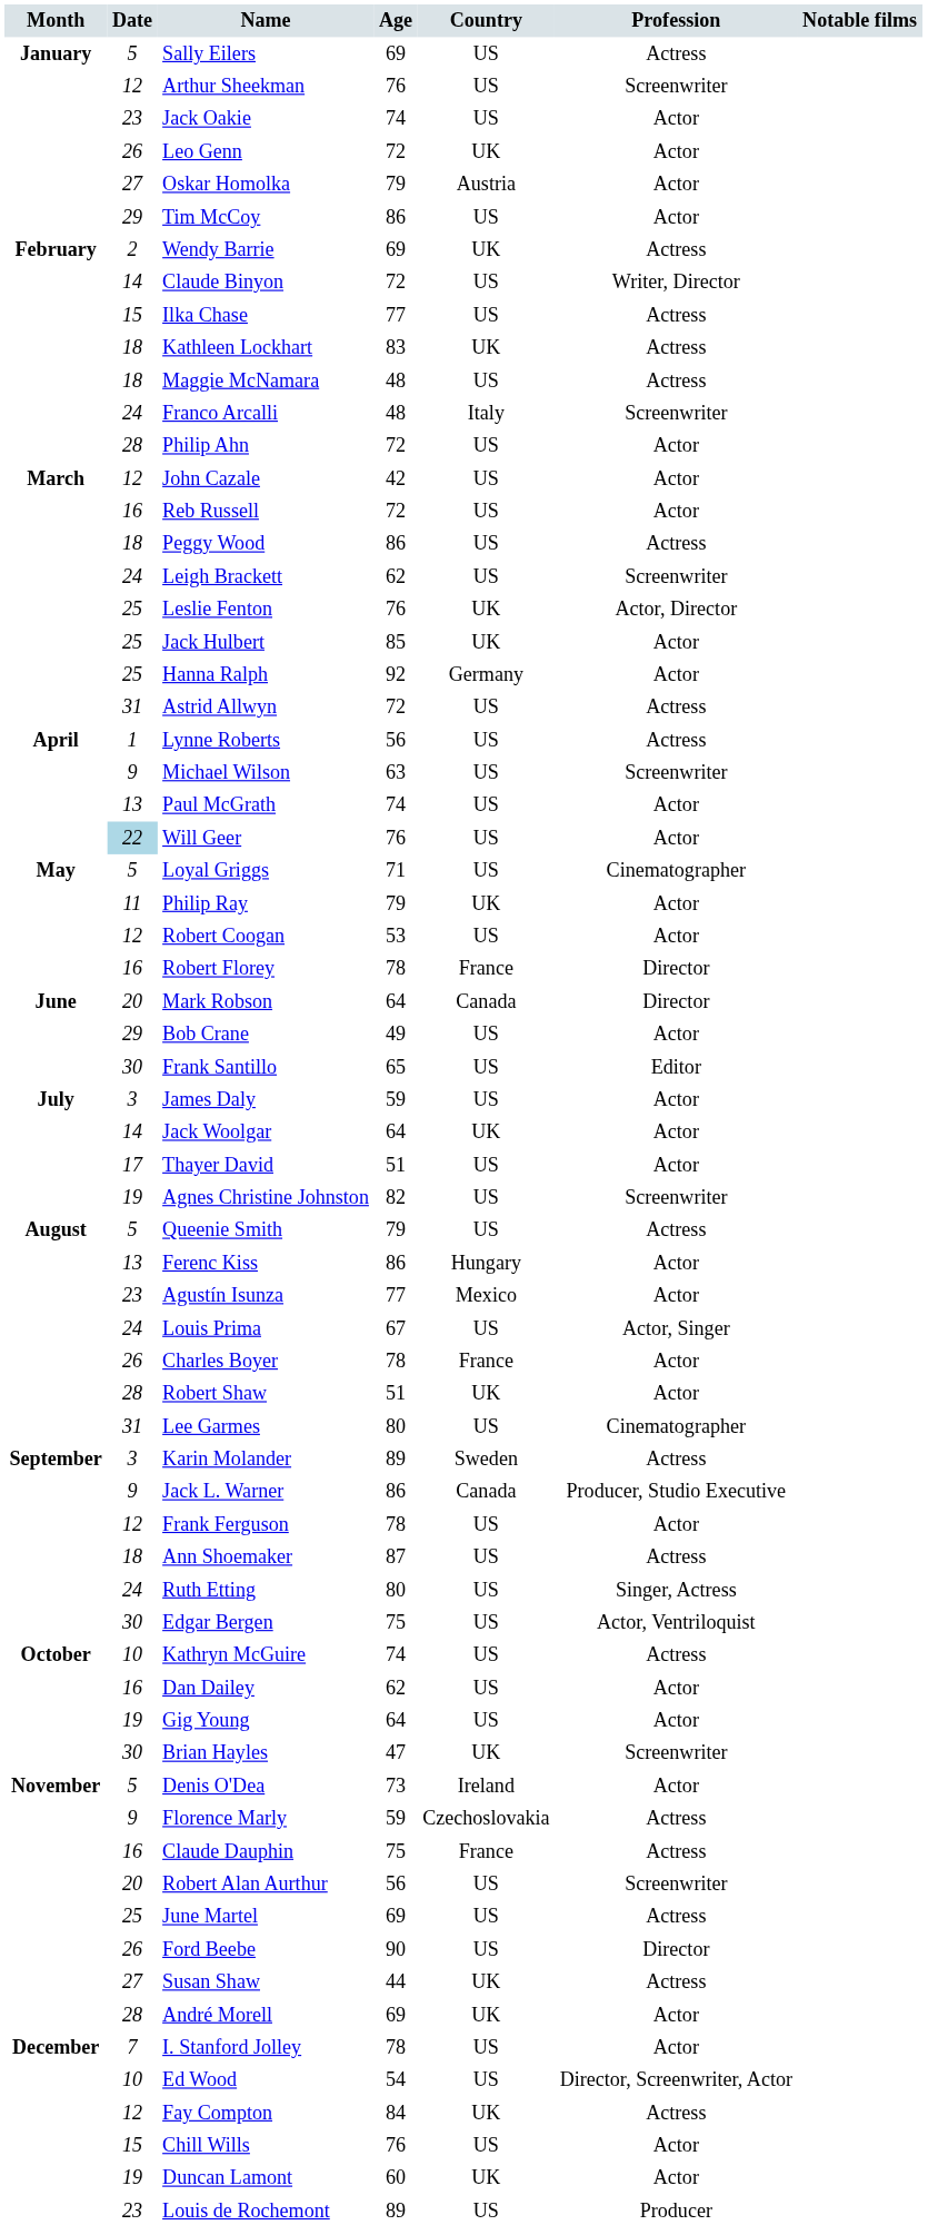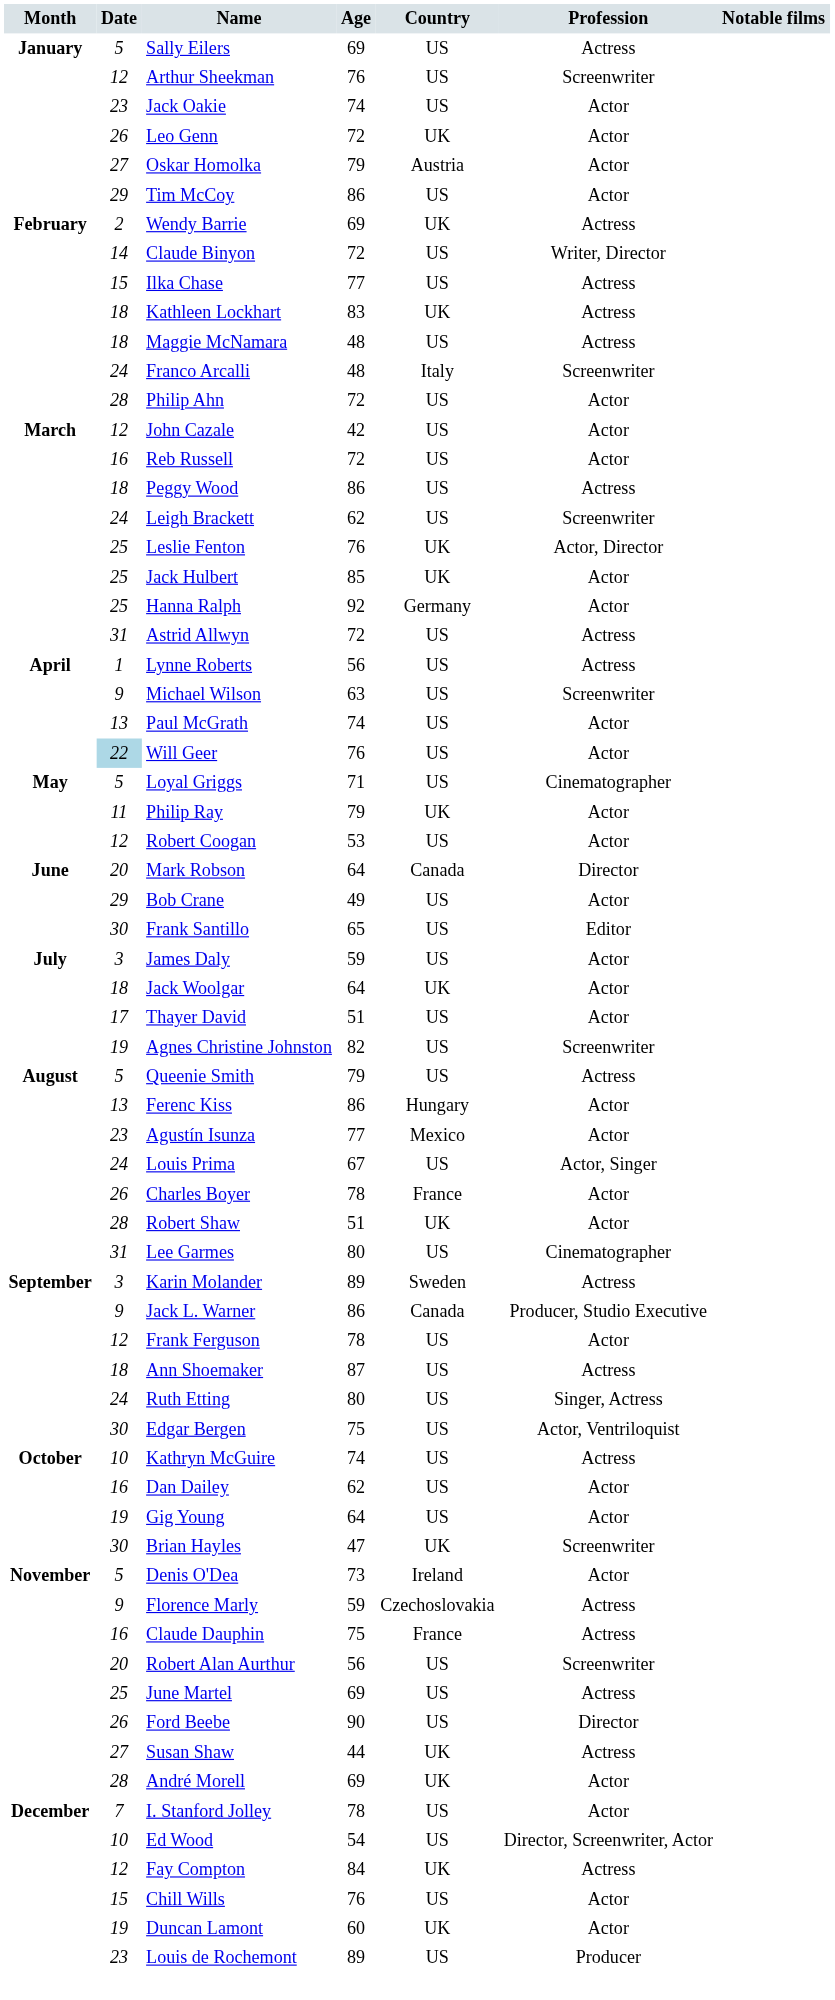- row: 16 | Robert Florey | 78 | France | Director
Jack Woolgar | Date: 14 -> 18
